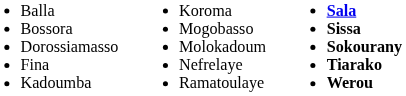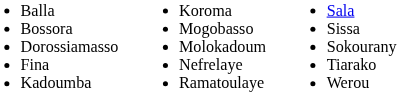Balla Bossora Dorossiamasso Fina Kadoumba | column 3: bold -> normal
